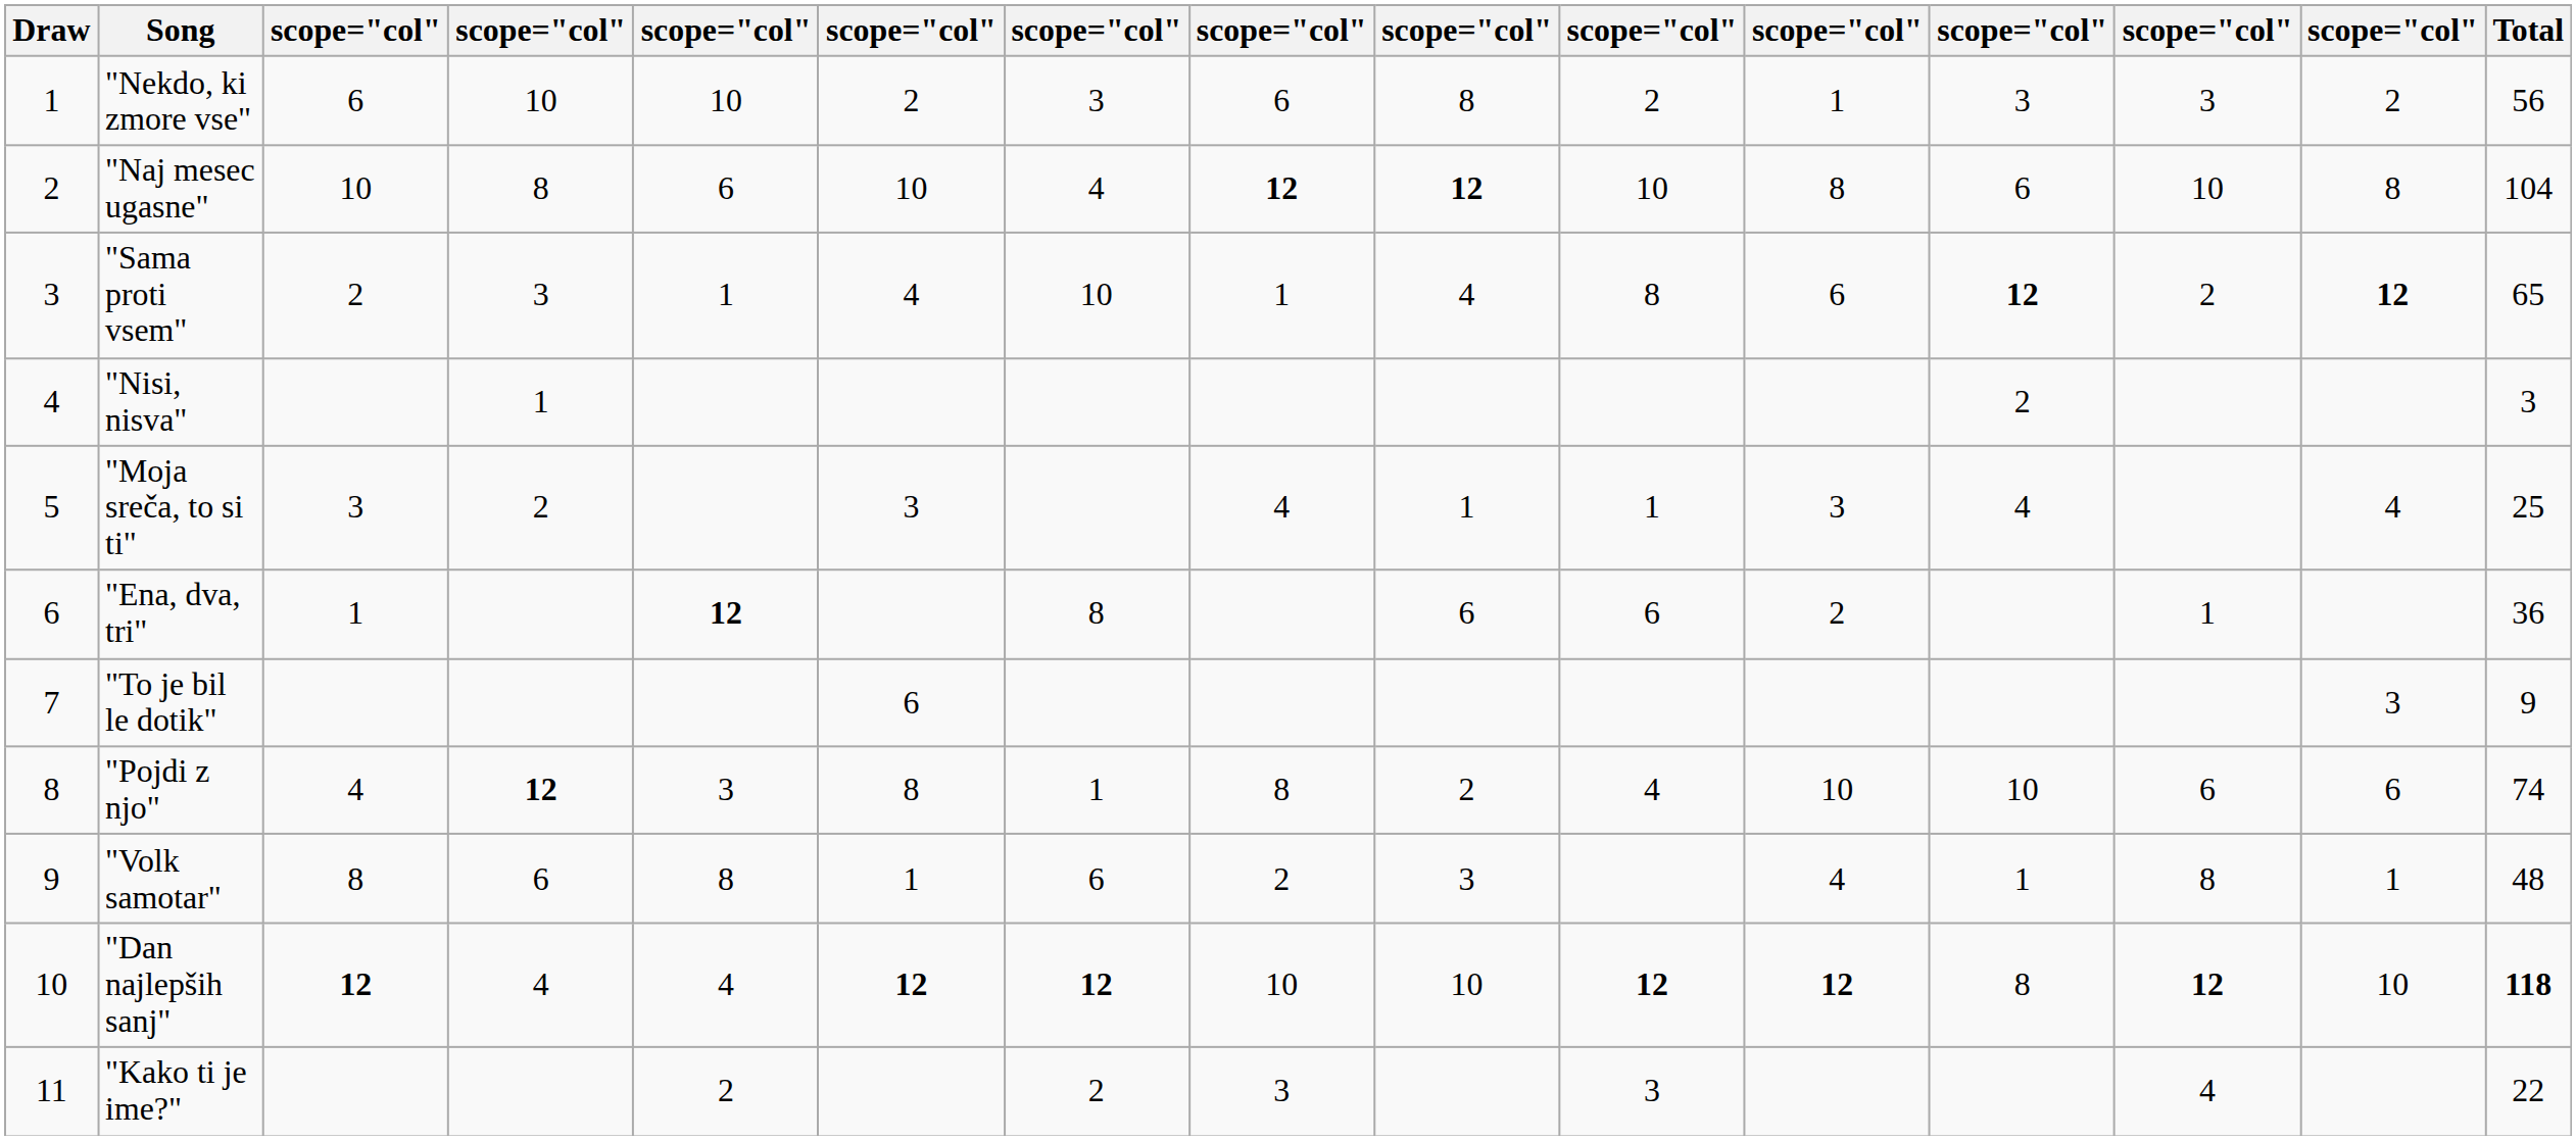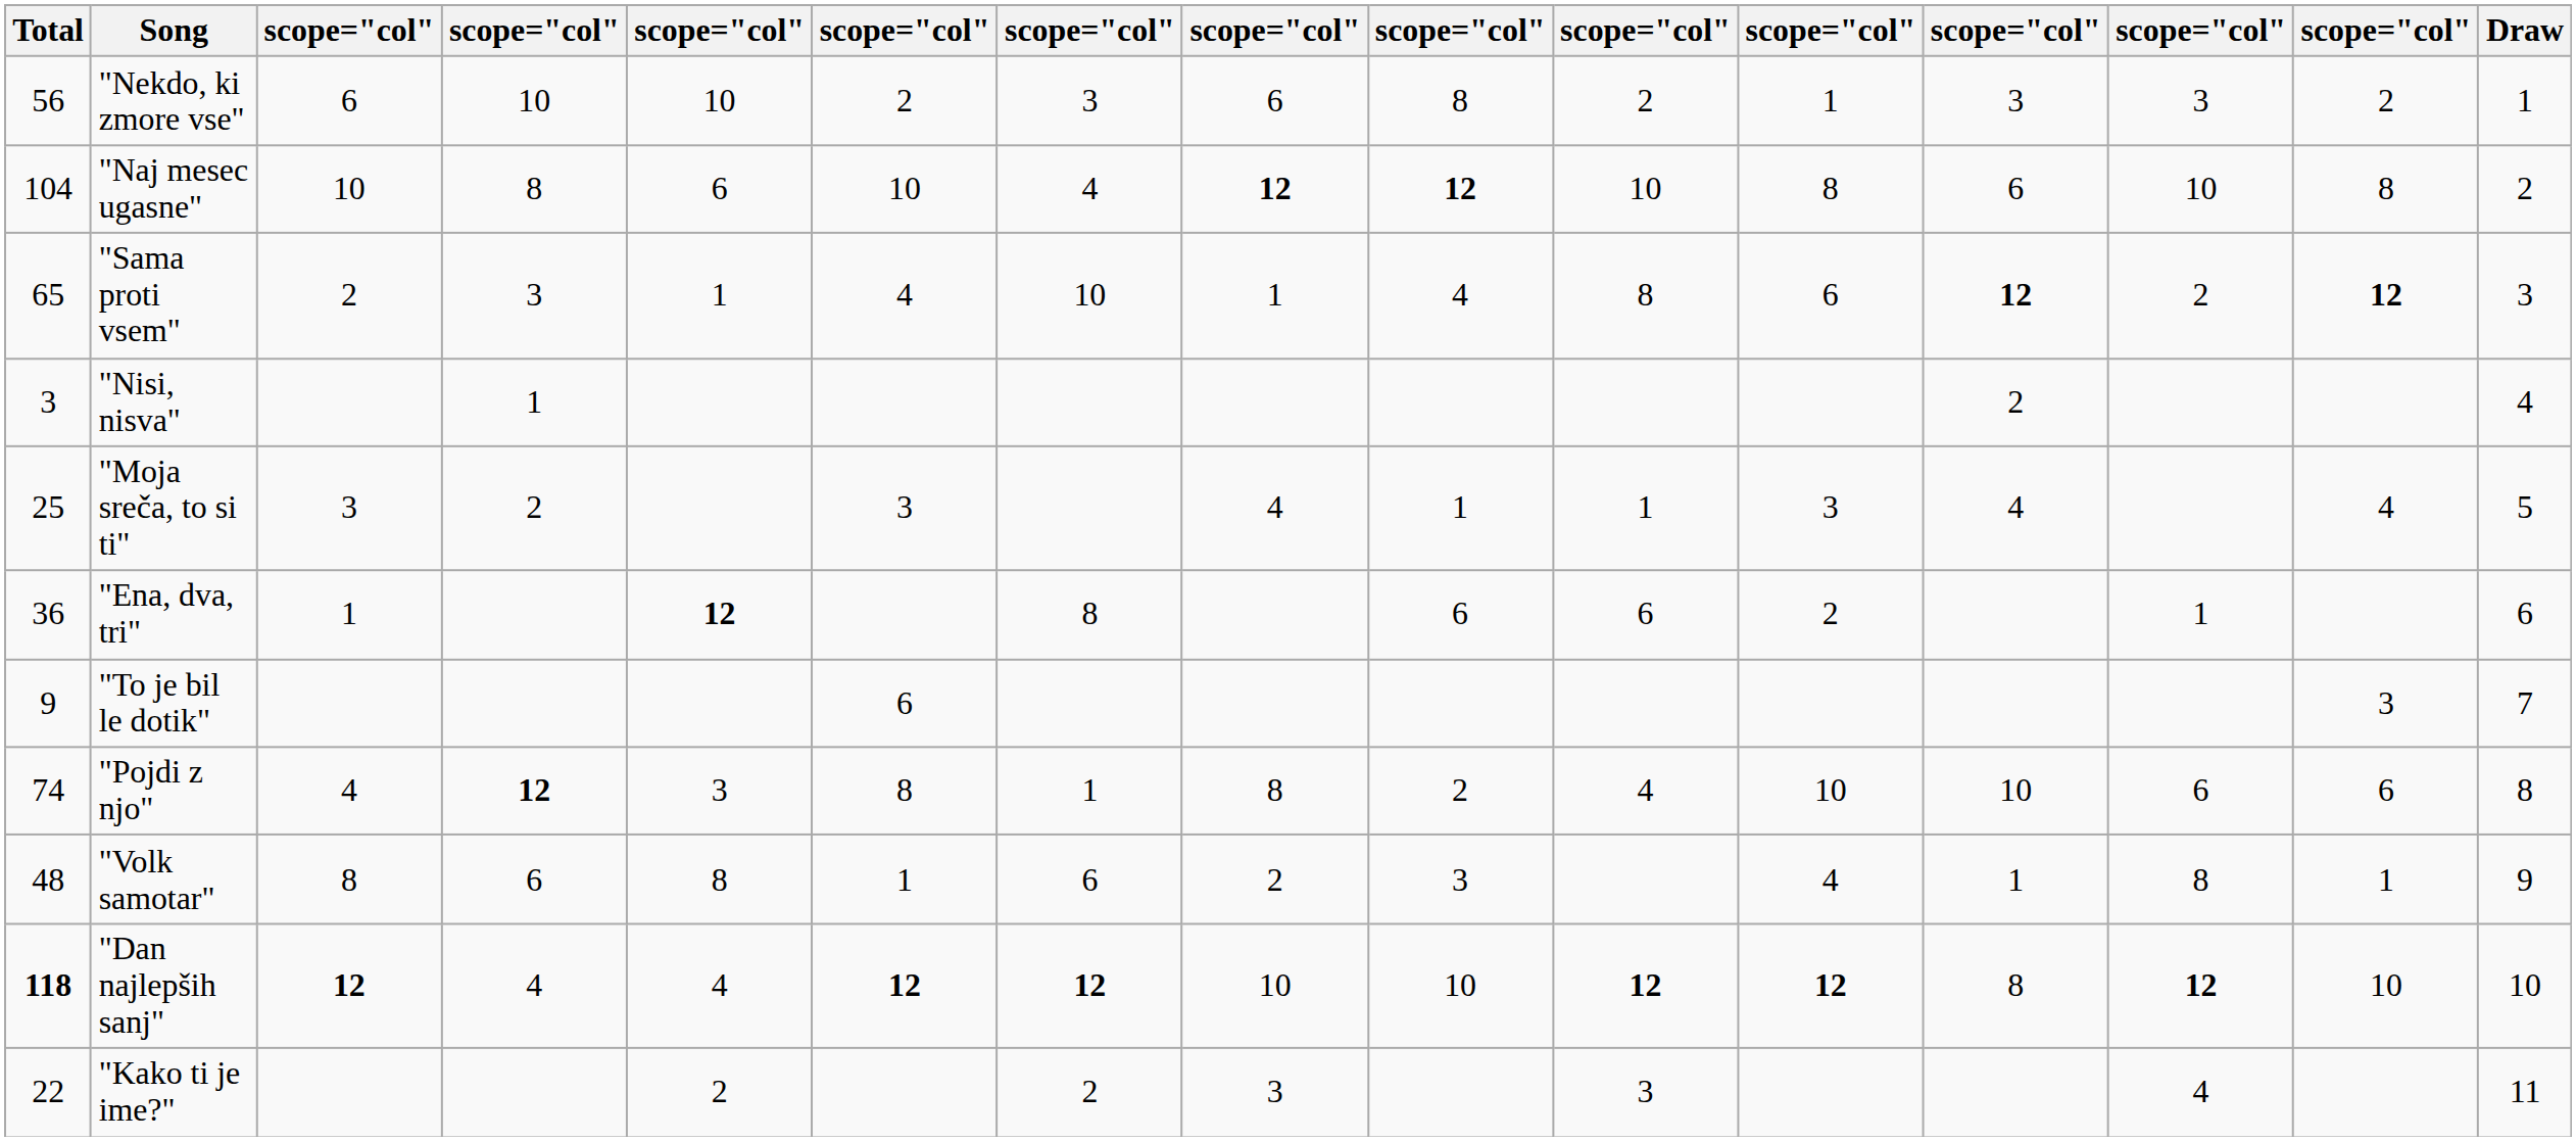columns swapped: Draw <-> Total
